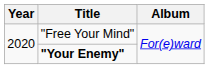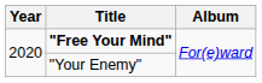"Free Your Mind" | Title: normal -> bold
"Your Enemy" | Title: bold -> normal
